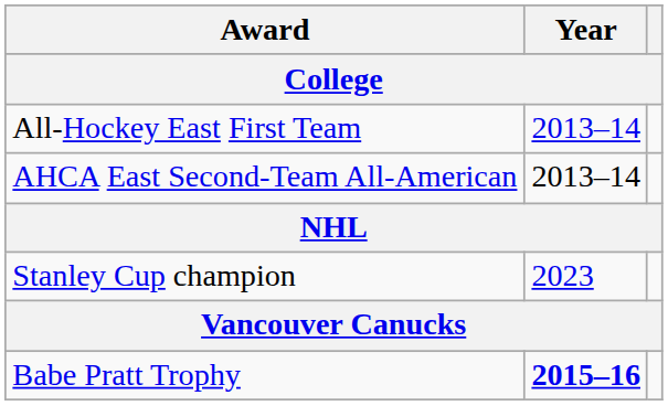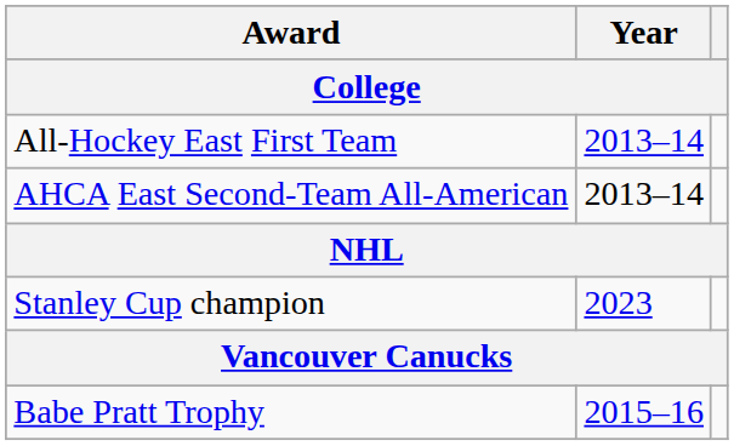Babe Pratt Trophy | Year: bold -> normal
